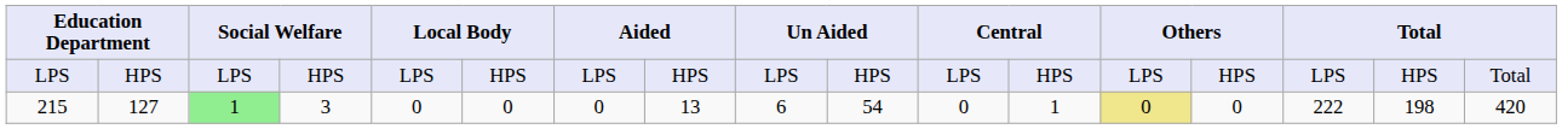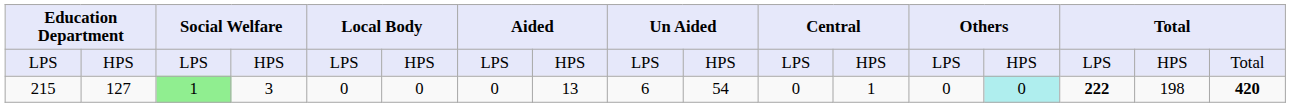215 | column 13: khaki background -> no background
215 | column 14: no background -> paleturquoise background
215 | column 15: normal -> bold
215 | column 17: normal -> bold
